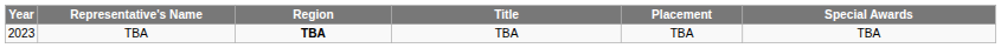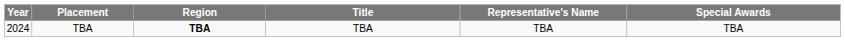columns swapped: Representative's Name <-> Placement
row 2 | Year: 2023 -> 2024
